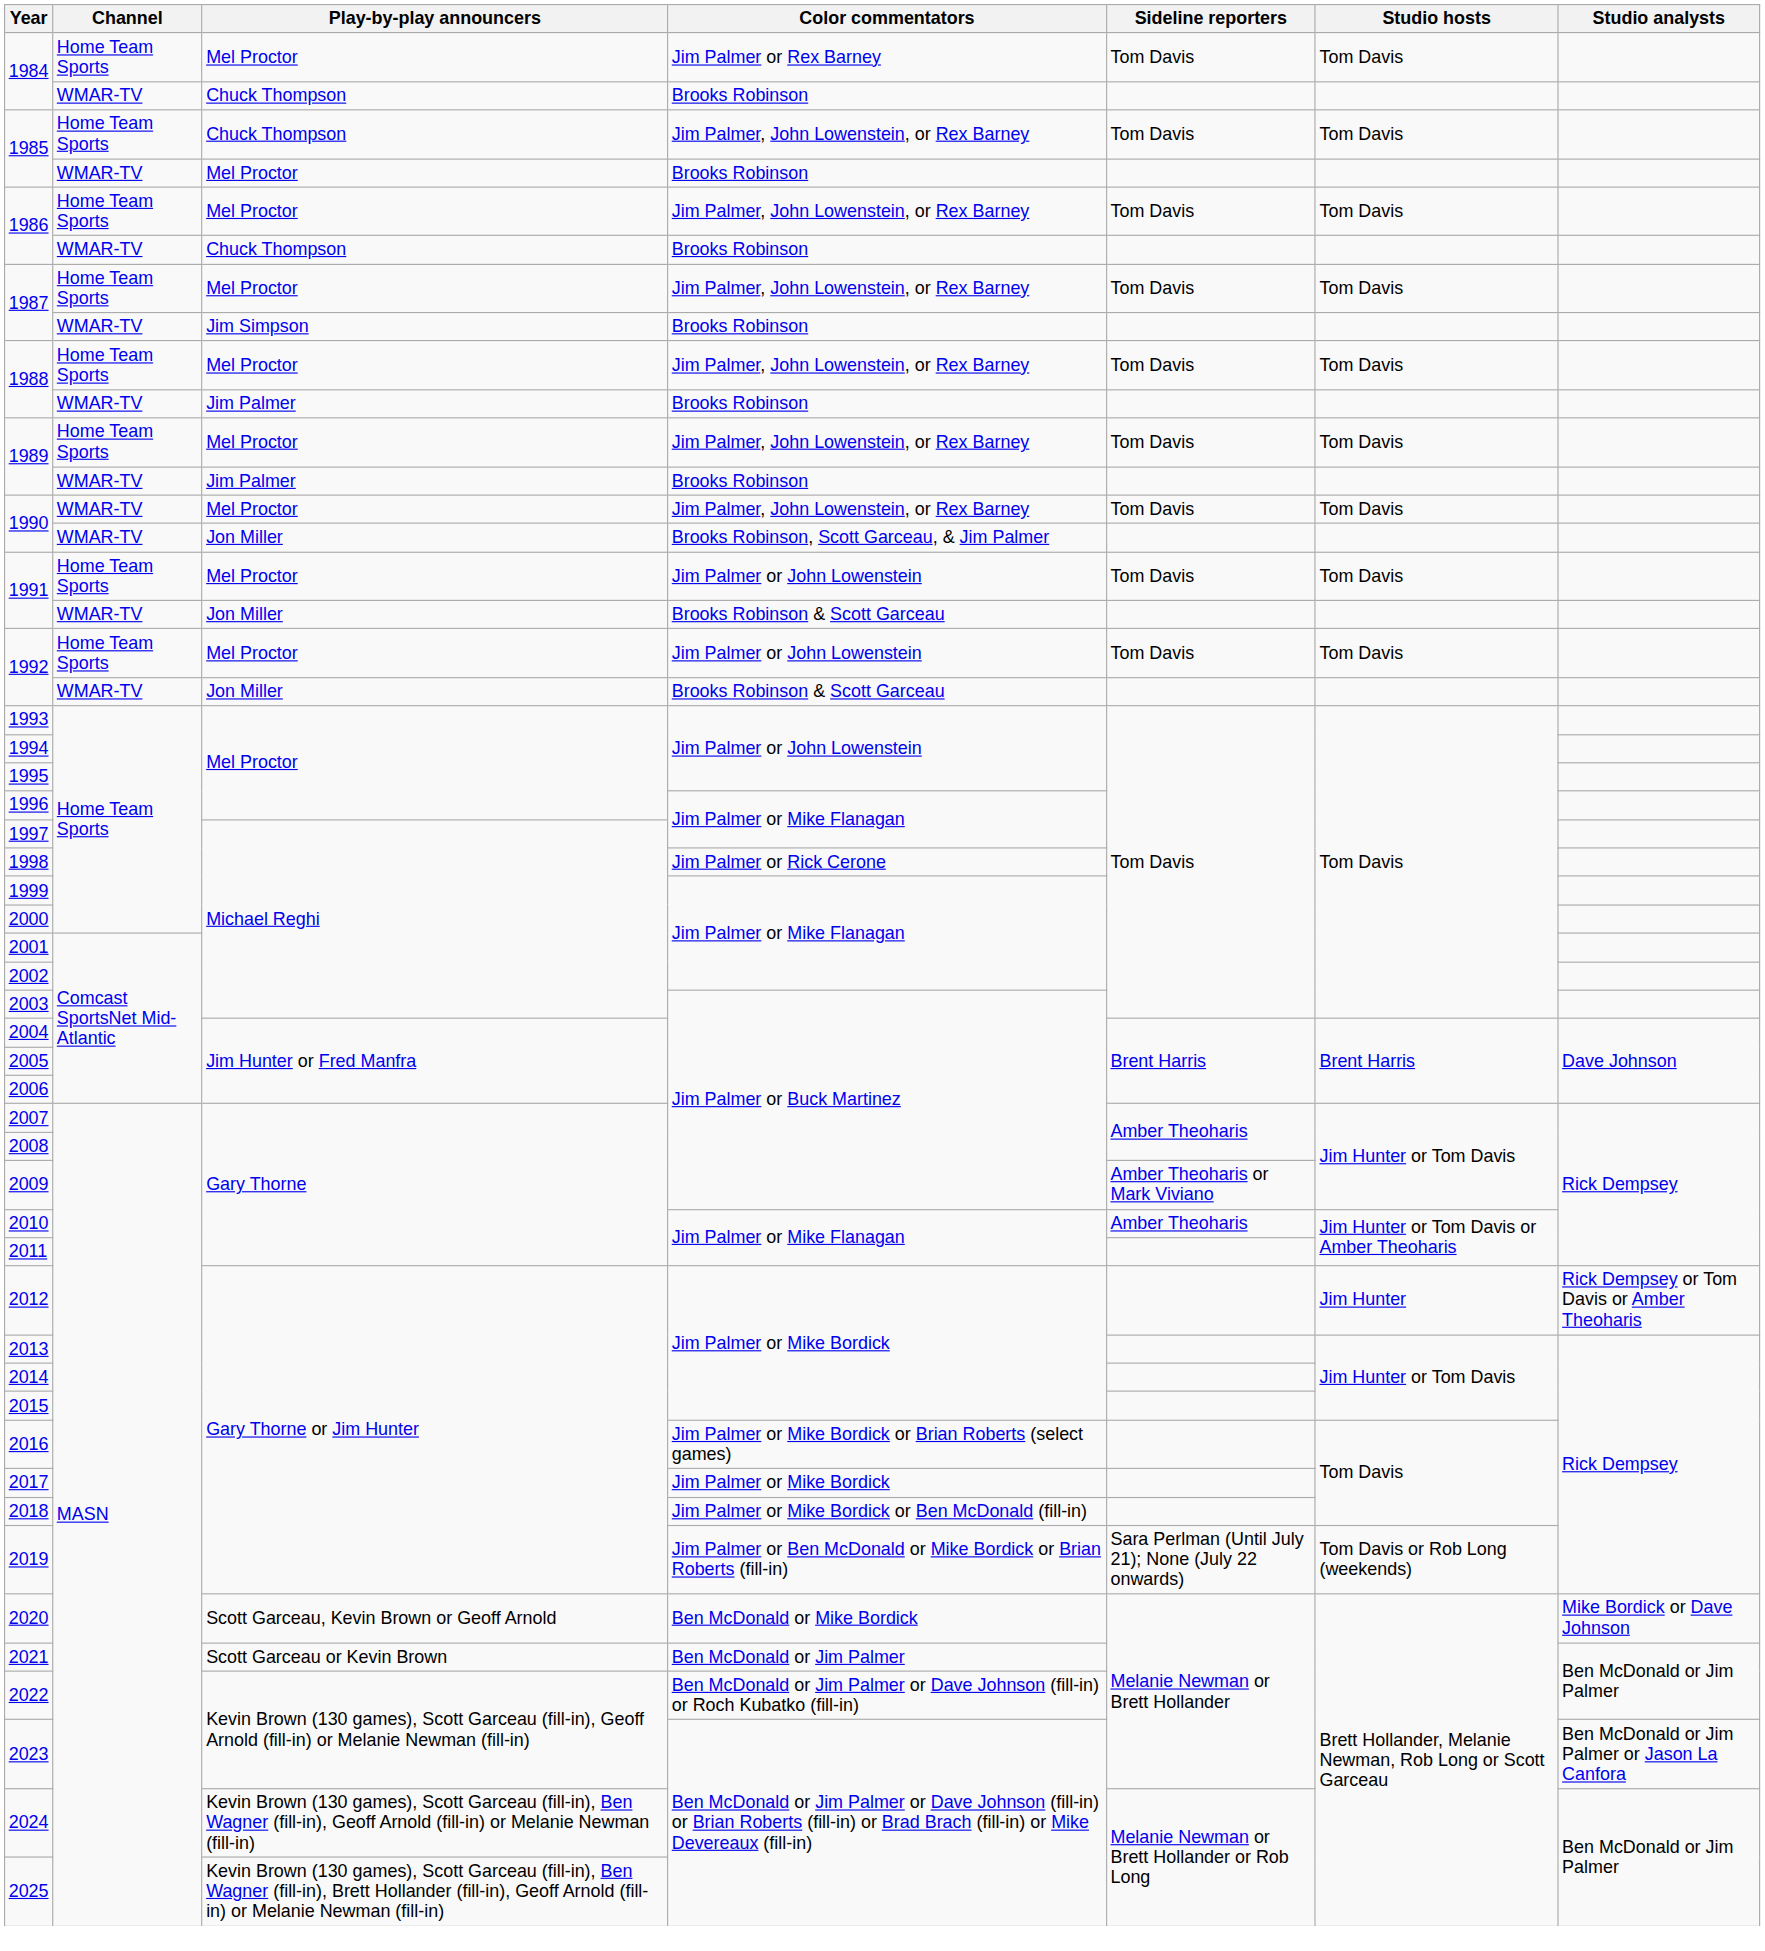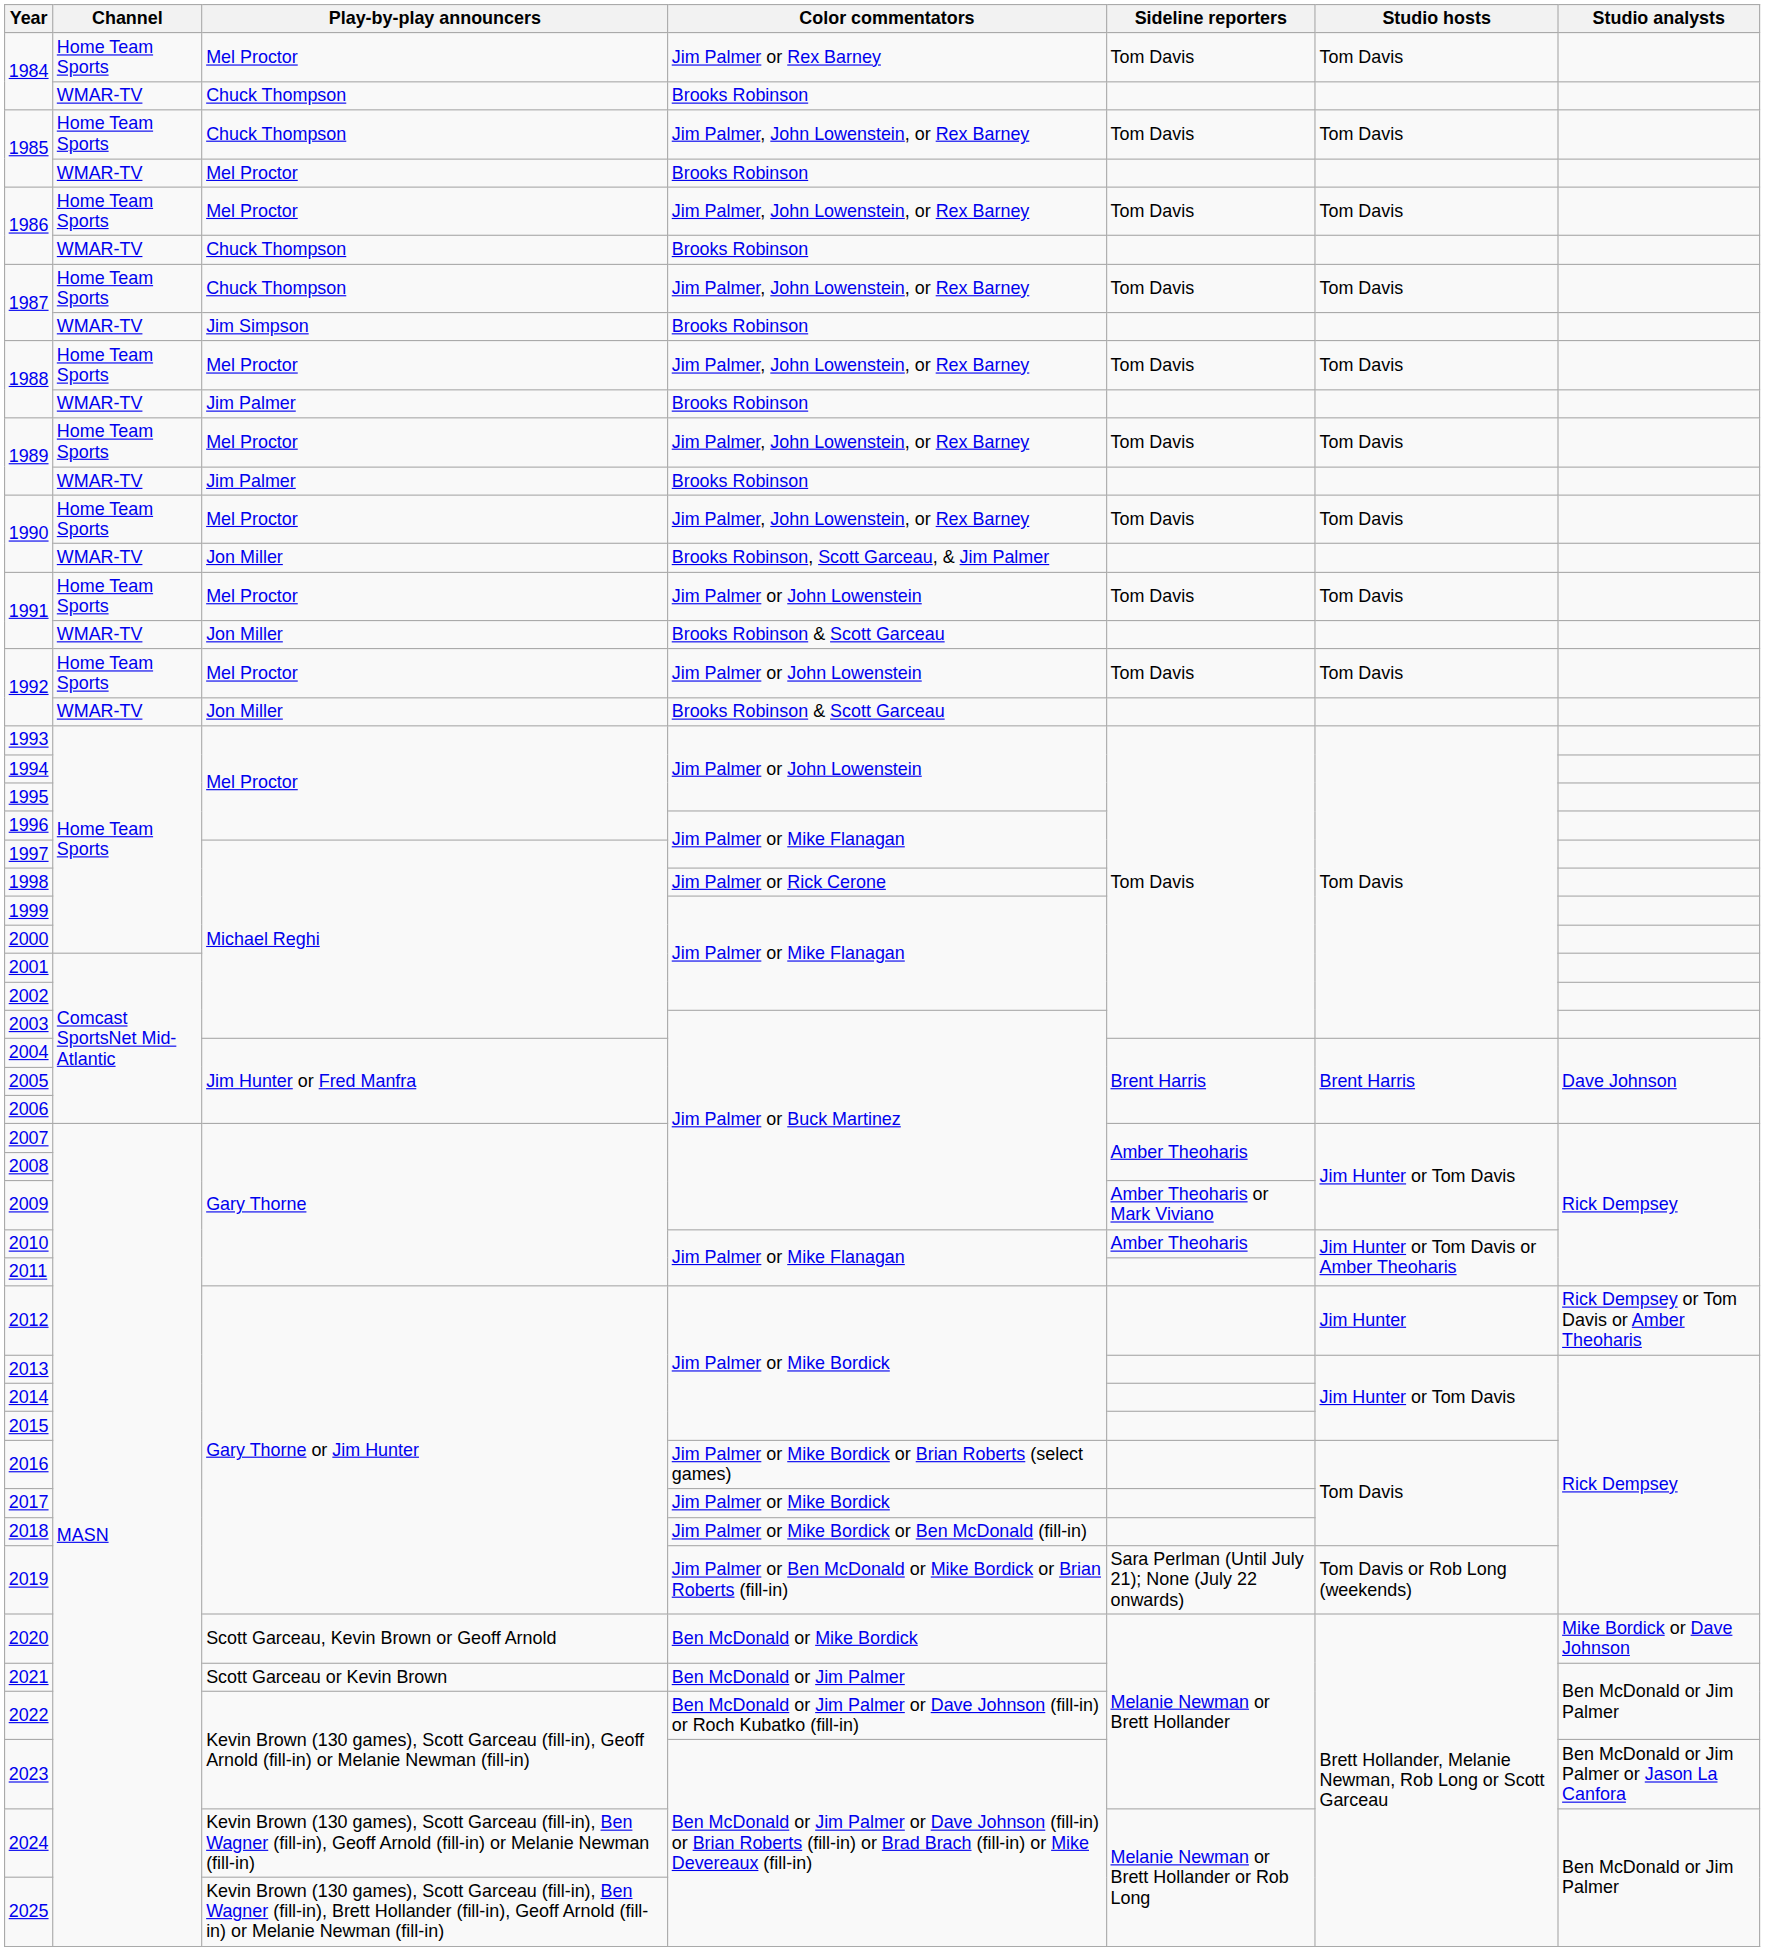1987 / Jim Palmer, John Lowenstein, or Rex Barney | Play-by-play announcers: Mel Proctor -> Chuck Thompson
1990 / Jim Palmer, John Lowenstein, or Rex Barney | Channel: WMAR-TV -> Home Team Sports
